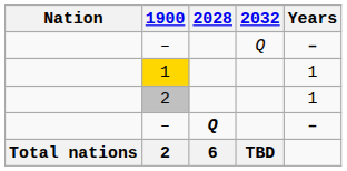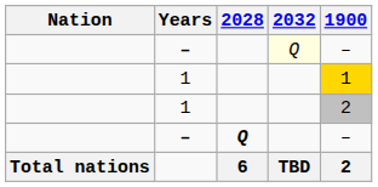columns swapped: 1900 <-> Years
row 2 | 2032: no background -> lightyellow background
